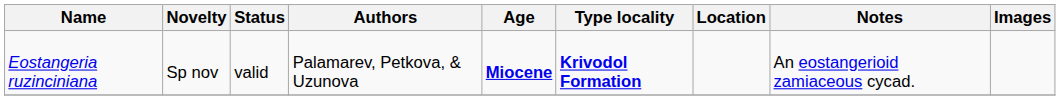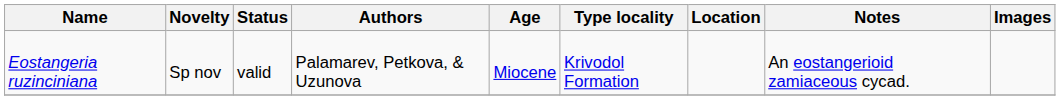Eostangeria ruzinciniana | Age: bold -> normal
Eostangeria ruzinciniana | Type locality: bold -> normal
